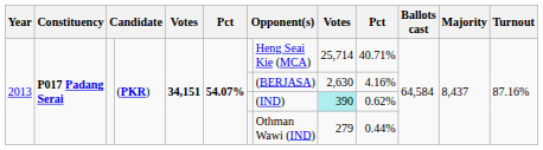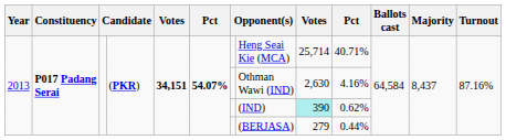row 3 | column 8: (BERJASA) -> Othman Wawi (IND)
row 5 | column 8: Othman Wawi (IND) -> (BERJASA)
